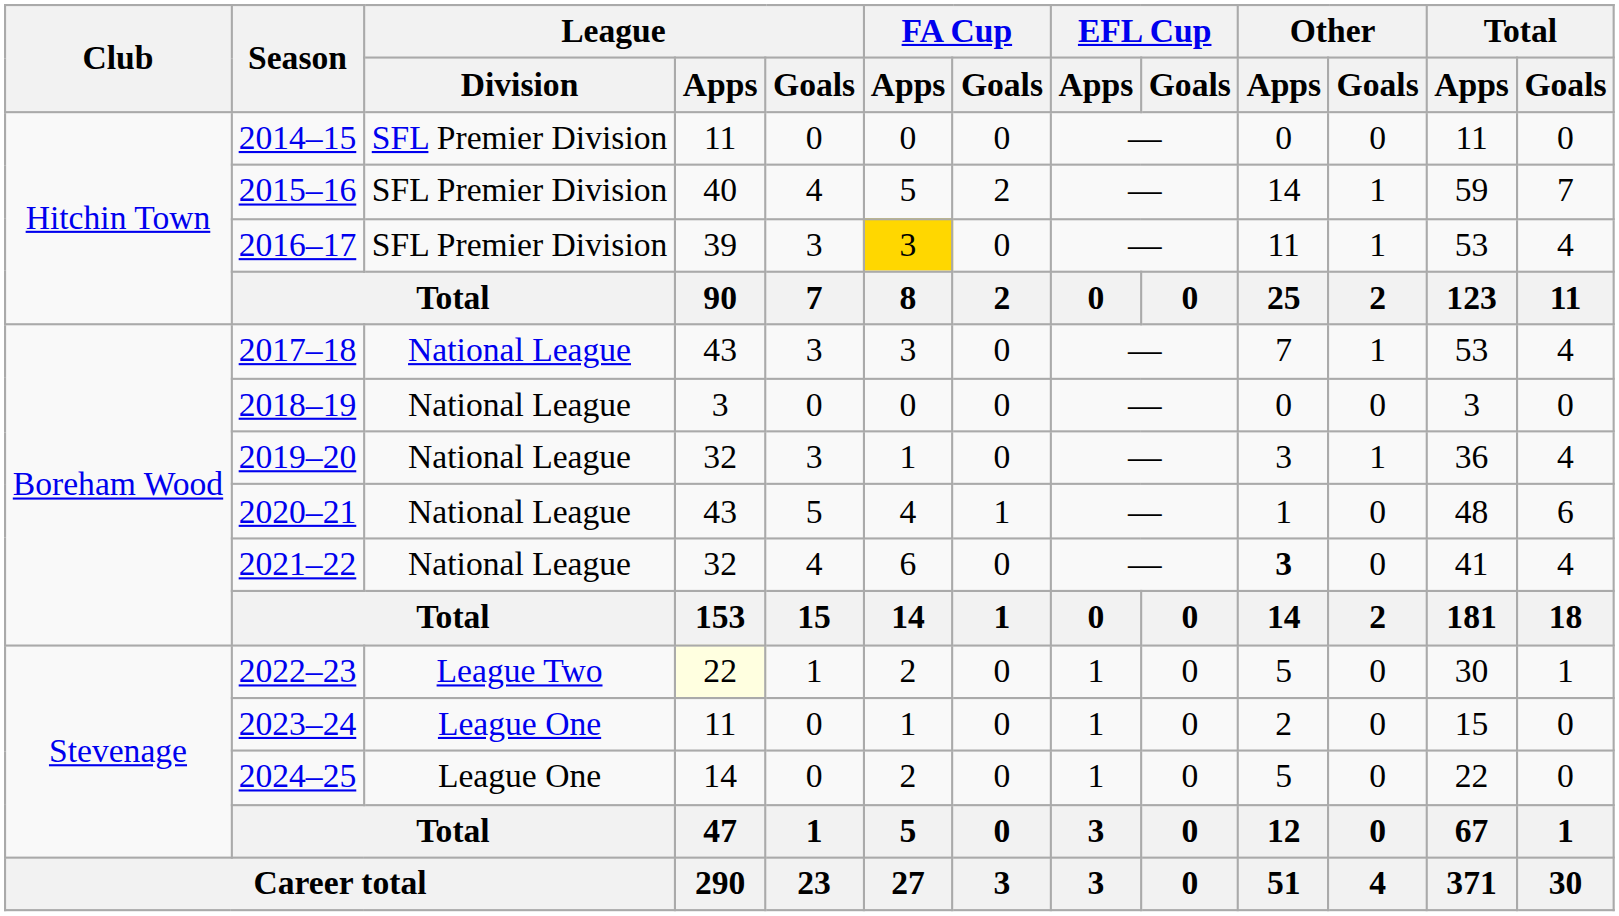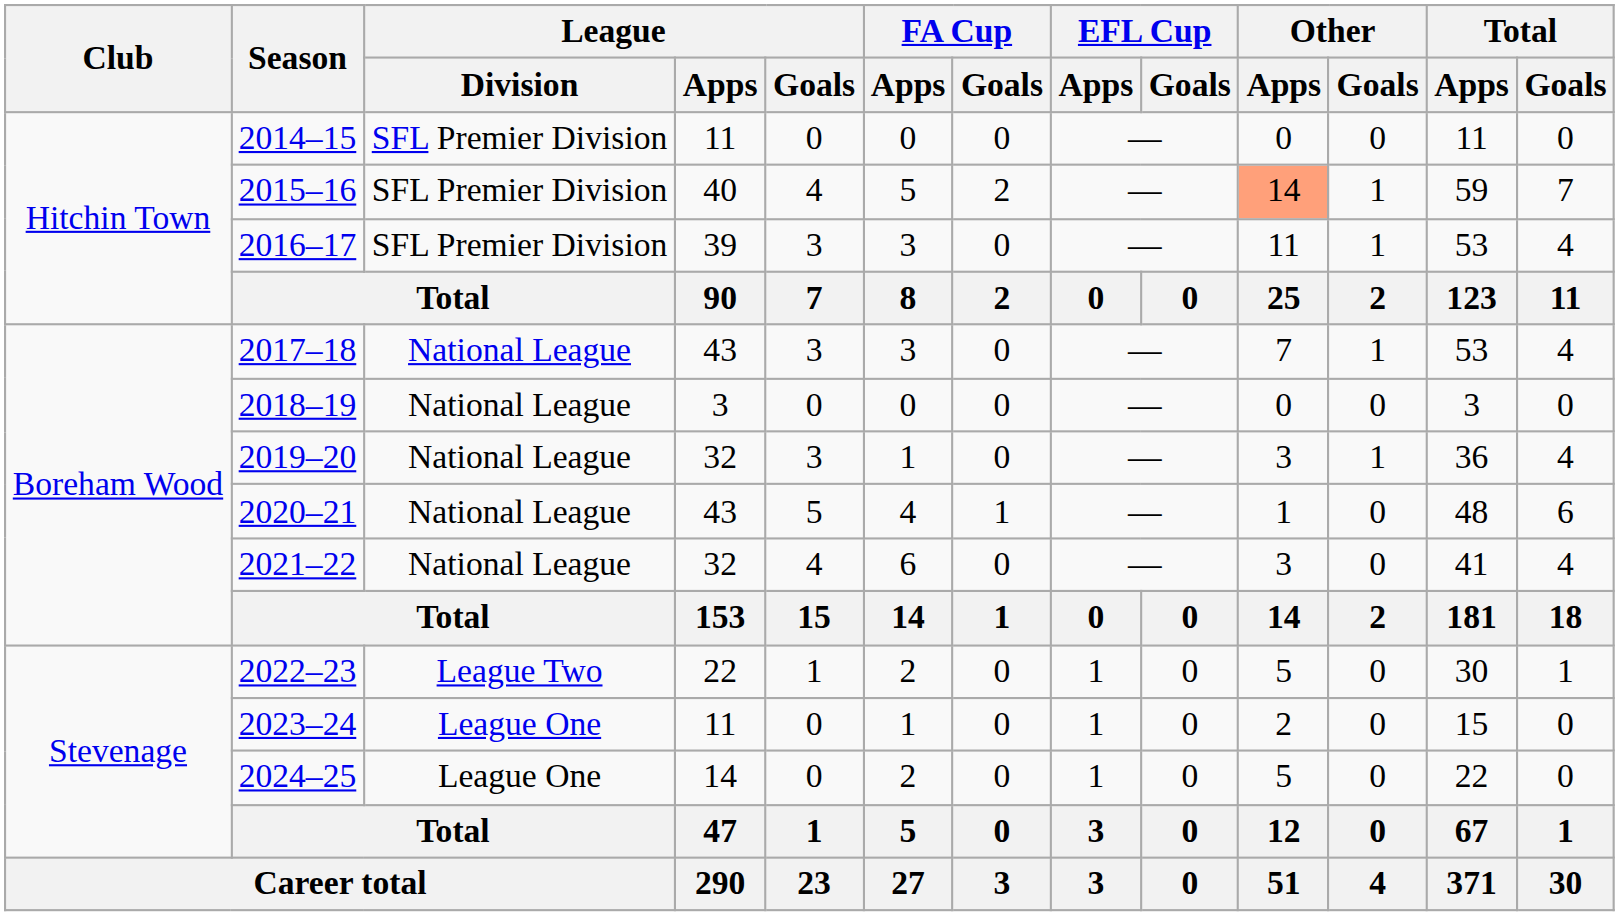2015–16 | Other / Apps: no background -> lightsalmon background
2016–17 | FA Cup / Apps: gold background -> no background
2021–22 | Other / Apps: bold -> normal
2022–23 | League / Apps: lightyellow background -> no background
